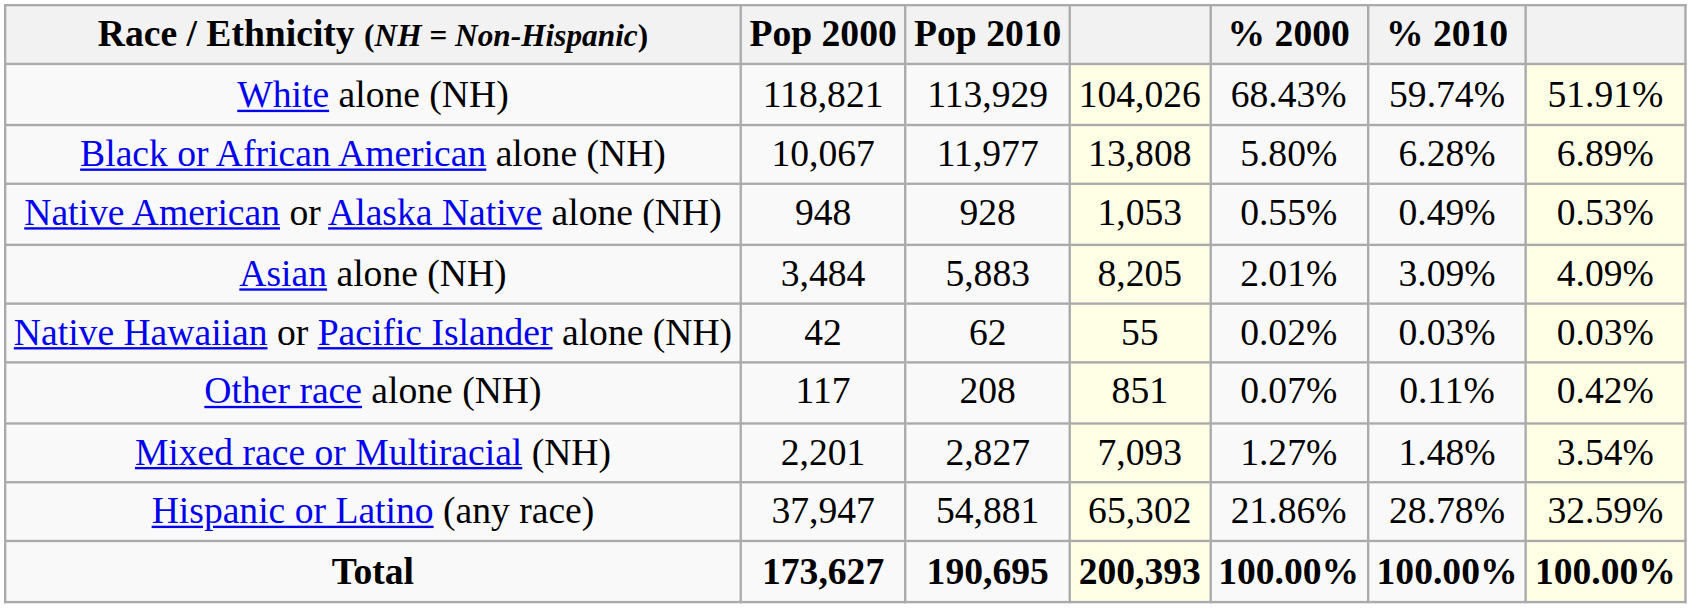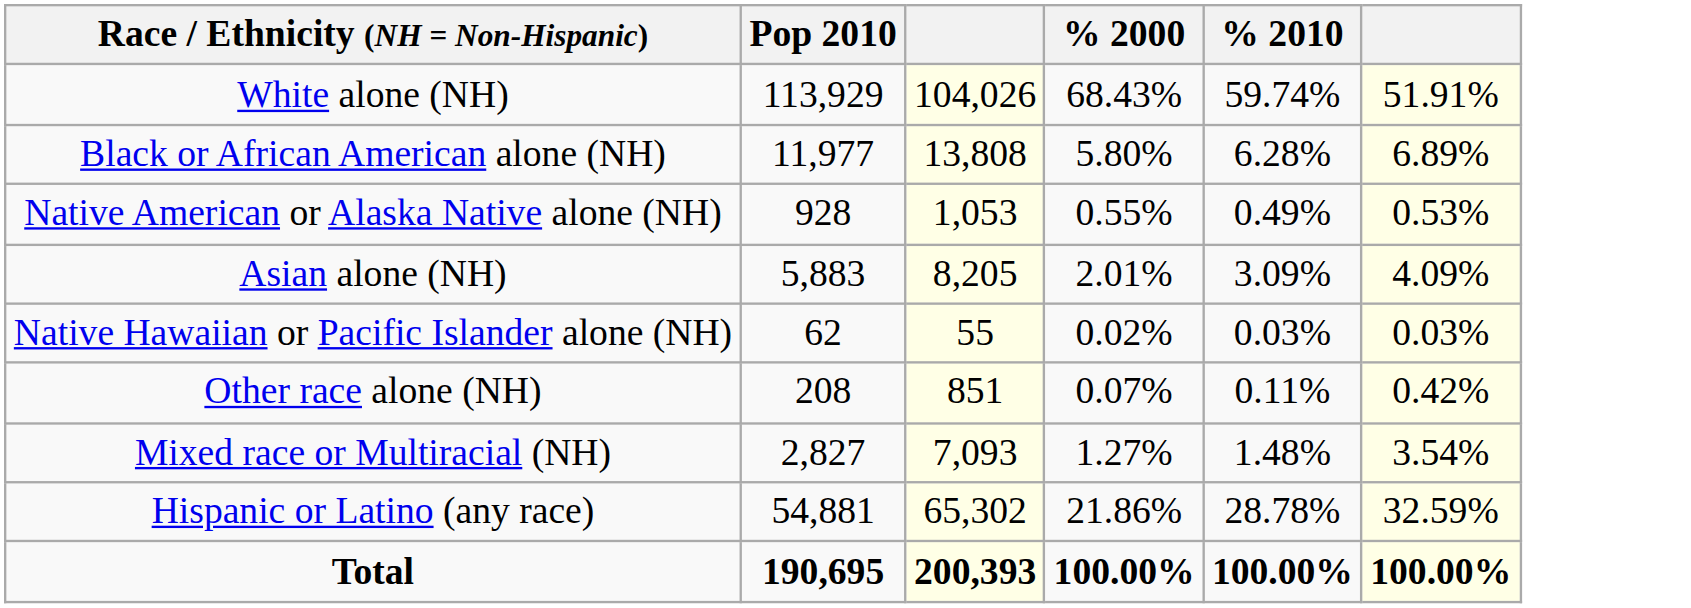- column: Pop 2000 | 118,821 | 10,067 | 948 | 3,484 | 42 | 117 | 2,201 | 37,947 | 173,627
